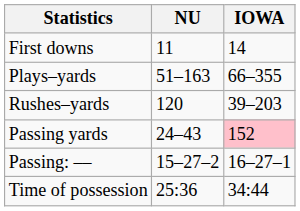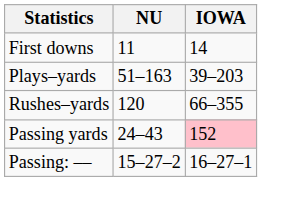Plays–yards | IOWA: 66–355 -> 39–203
Rushes–yards | IOWA: 39–203 -> 66–355
- row: Time of possession | 25:36 | 34:44
